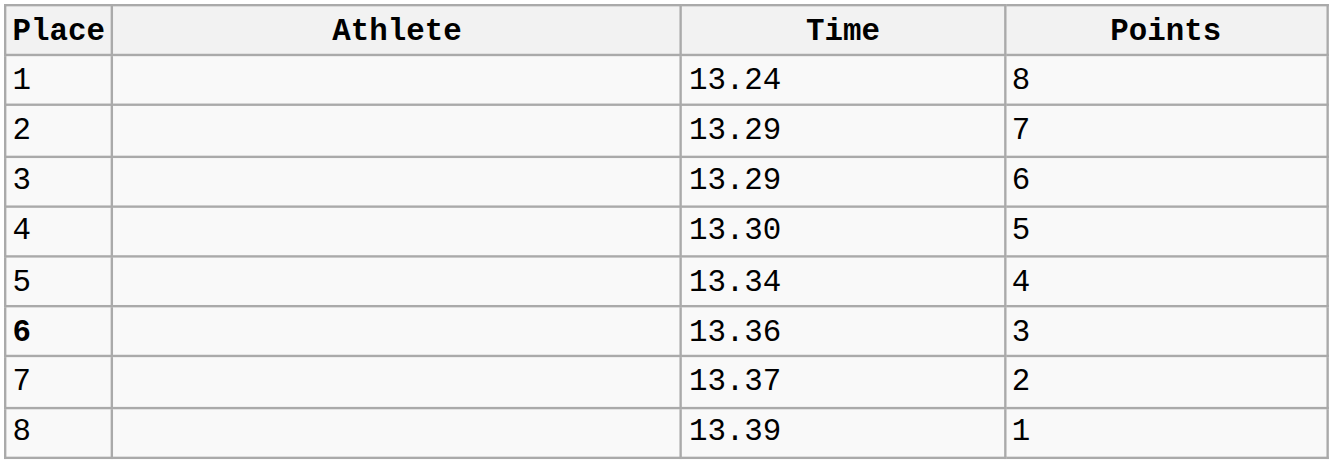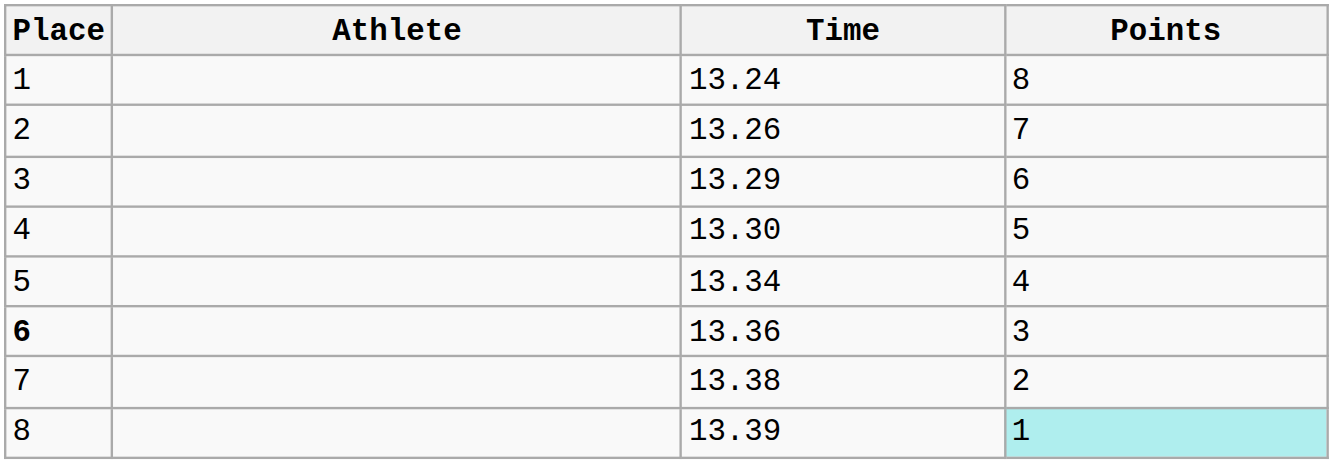row 3 | Time: 13.29 -> 13.26
row 8 | Time: 13.37 -> 13.38
row 9 | Points: no background -> paleturquoise background
